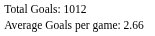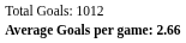row 2 | column 1: normal -> bold
